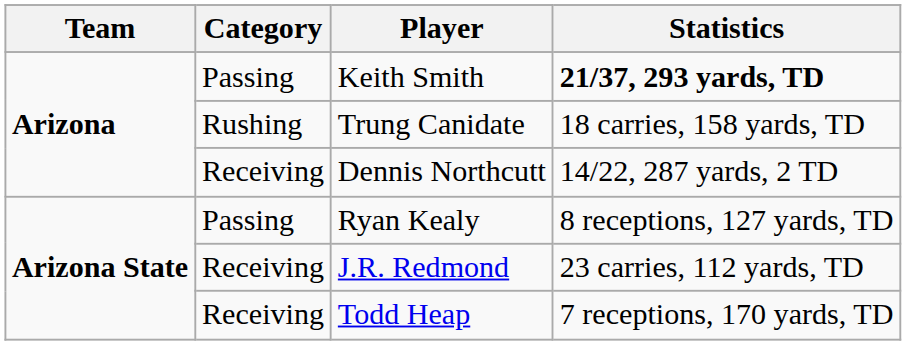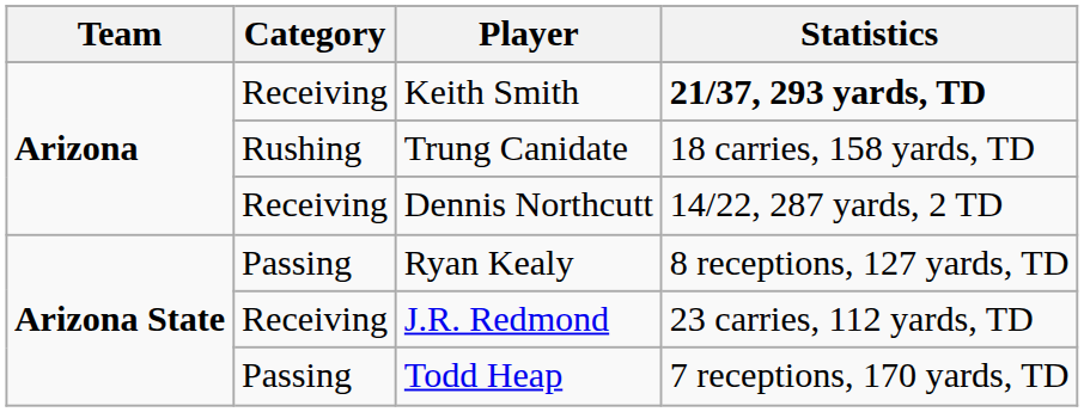Keith Smith | Category: Passing -> Receiving
Todd Heap | Category: Receiving -> Passing
